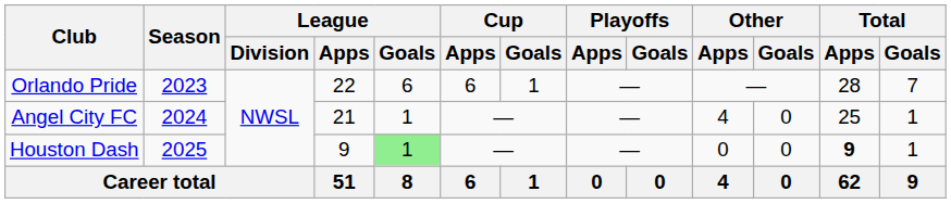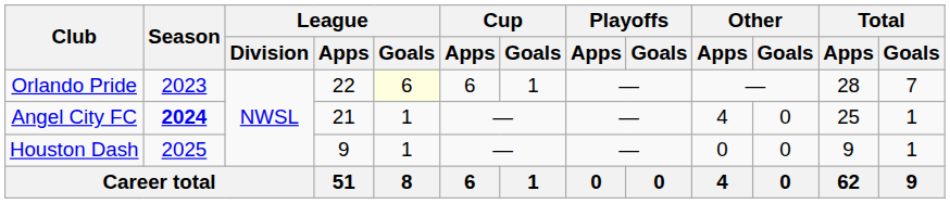Orlando Pride | League / Goals: no background -> lightyellow background
Angel City FC | Season: normal -> bold
Houston Dash | League / Goals: lightgreen background -> no background
Houston Dash | Total / Apps: bold -> normal
